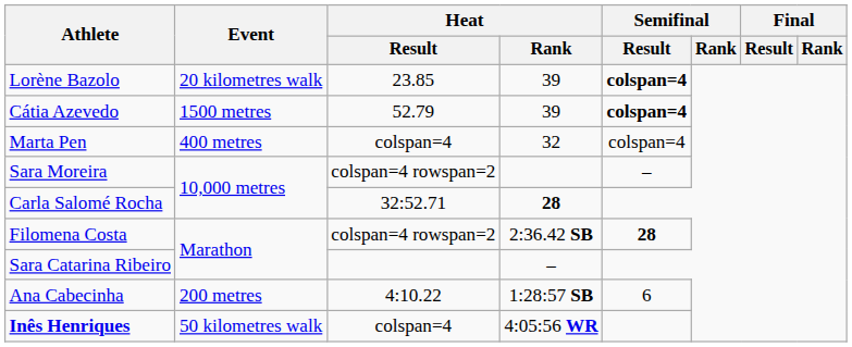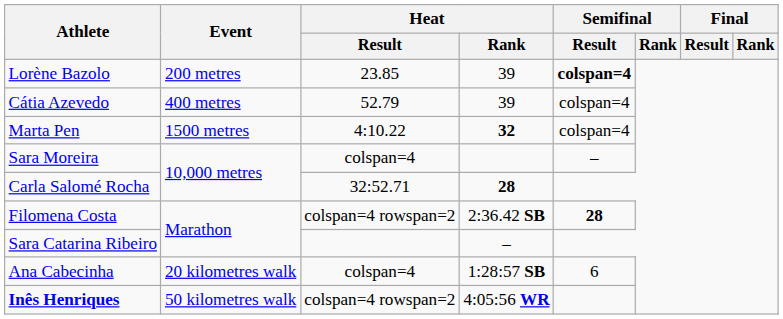Lorène Bazolo | Event: 20 kilometres walk -> 200 metres
Cátia Azevedo | Event: 1500 metres -> 400 metres
Cátia Azevedo | Semifinal / Result: bold -> normal
Marta Pen | Event: 400 metres -> 1500 metres
Marta Pen | Heat / Result: colspan=4 -> 4:10.22
Marta Pen | Heat / Rank: normal -> bold
Sara Moreira | Heat / Result: colspan=4 rowspan=2 -> colspan=4
Ana Cabecinha | Event: 200 metres -> 20 kilometres walk
Ana Cabecinha | Heat / Result: 4:10.22 -> colspan=4
Inês Henriques | Heat / Result: colspan=4 -> colspan=4 rowspan=2
